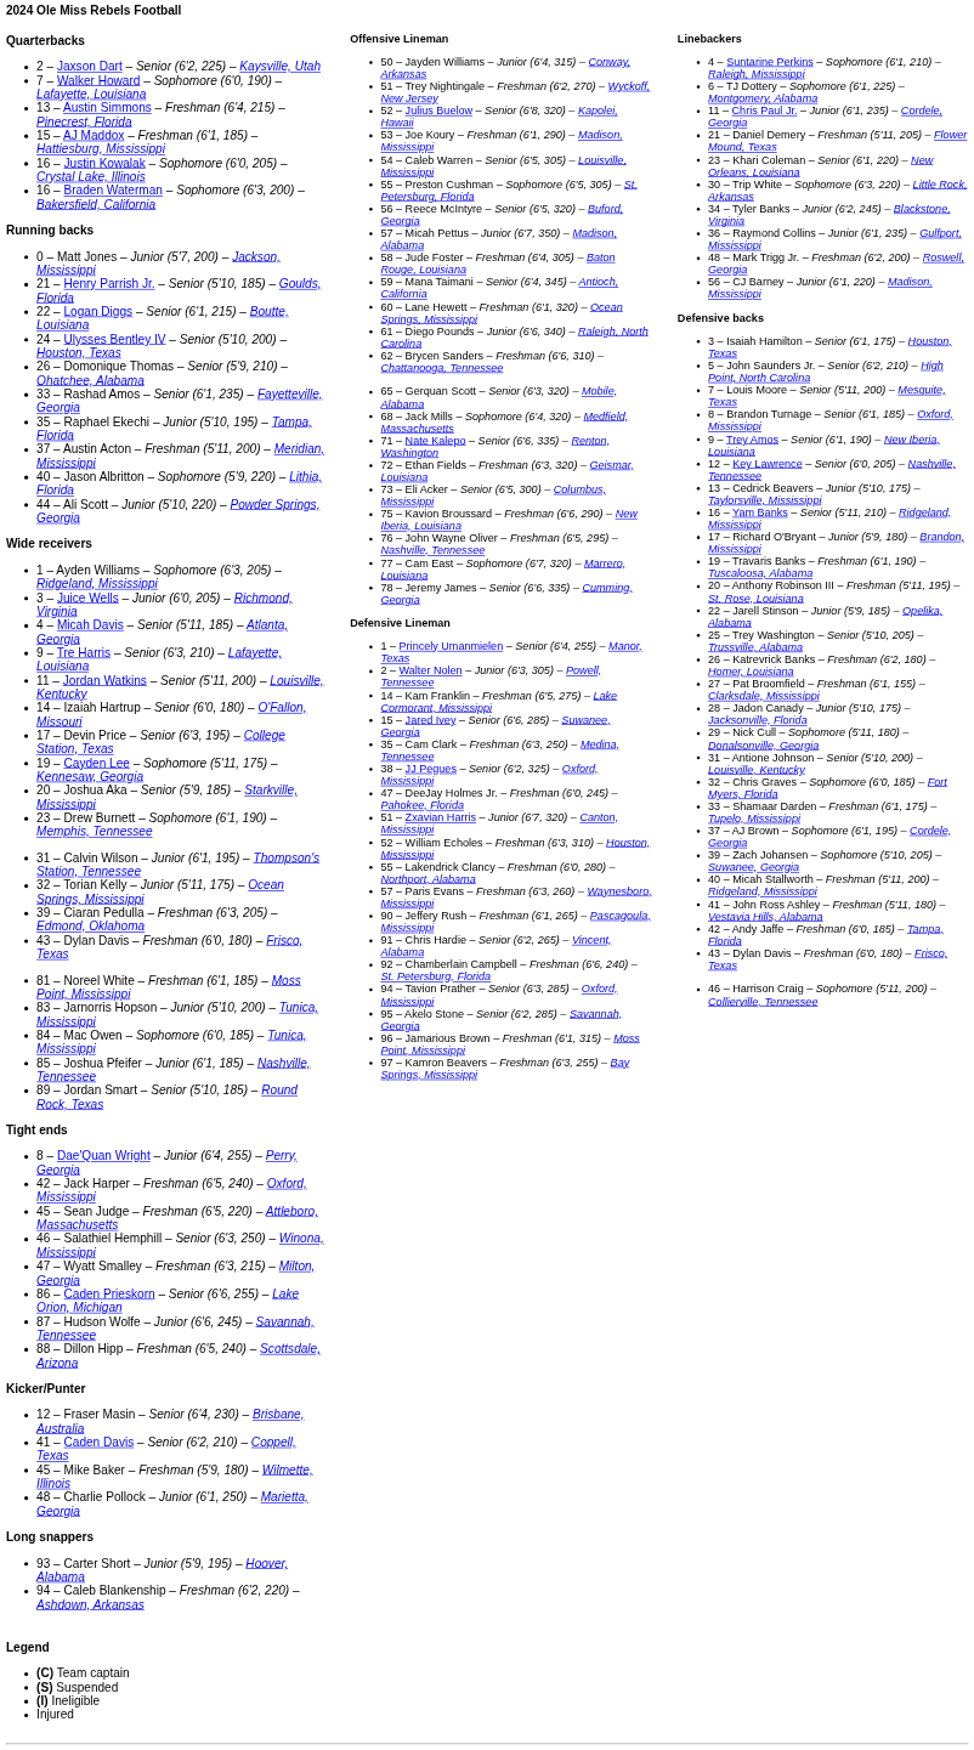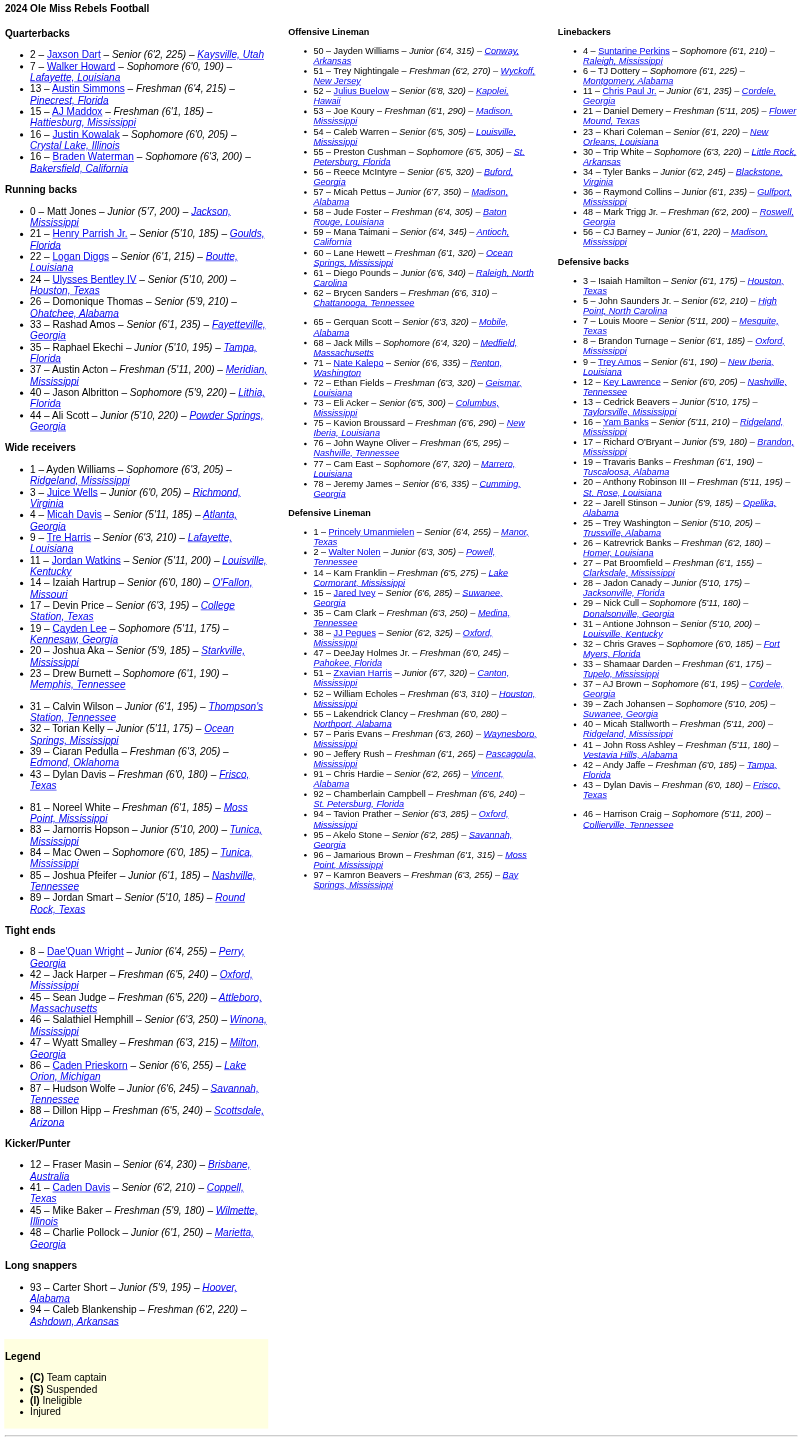Legend (C) Team captain (S) Suspended (I) Ineligible Injured | column 1: no background -> lightyellow background
